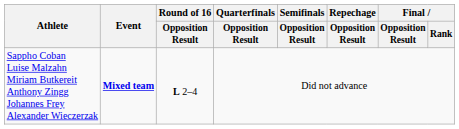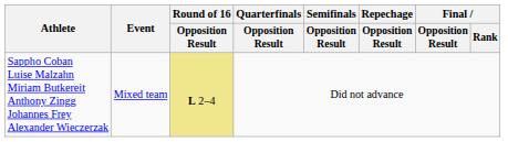row 3 | Event: bold -> normal
row 3 | Round of 16 / Opposition Result: no background -> khaki background
